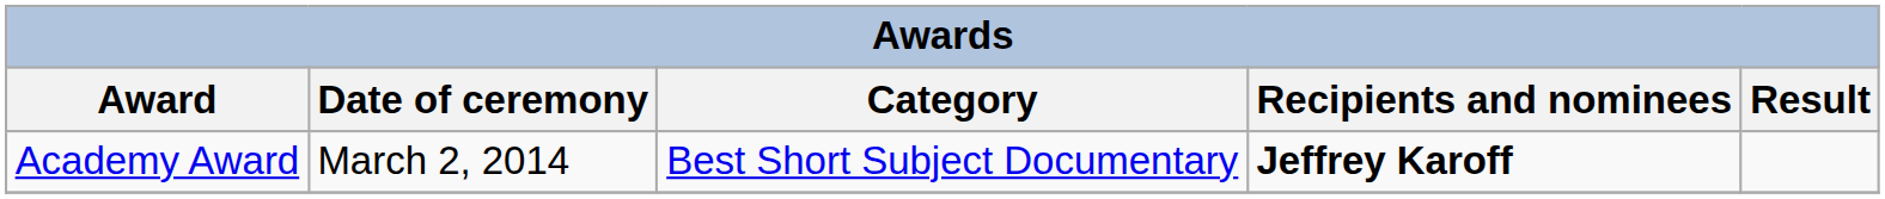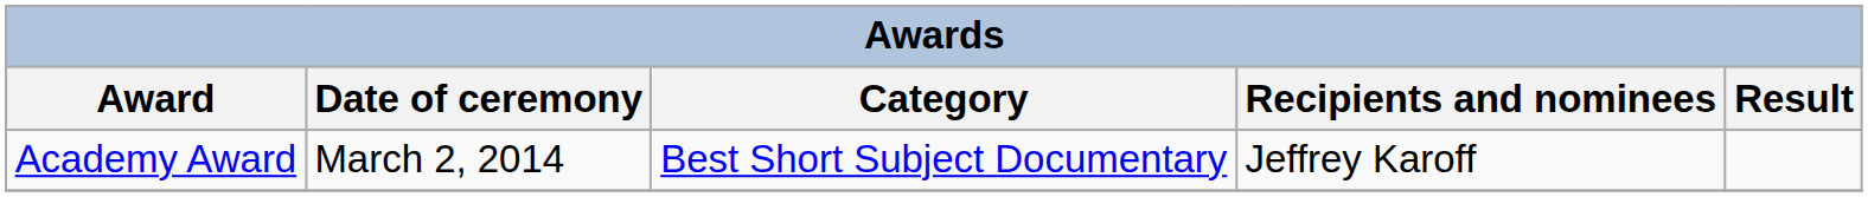Academy Award | Recipients and nominees: bold -> normal
